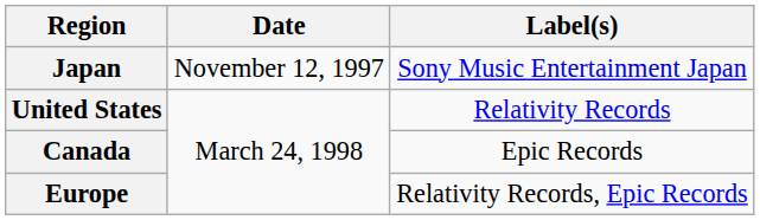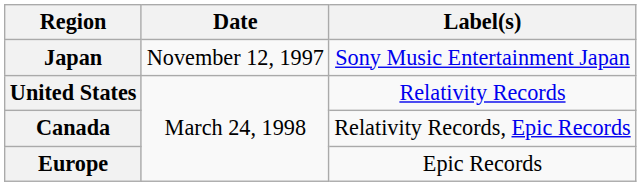Canada | Label(s): Epic Records -> Relativity Records, Epic Records
Europe | Label(s): Relativity Records, Epic Records -> Epic Records
